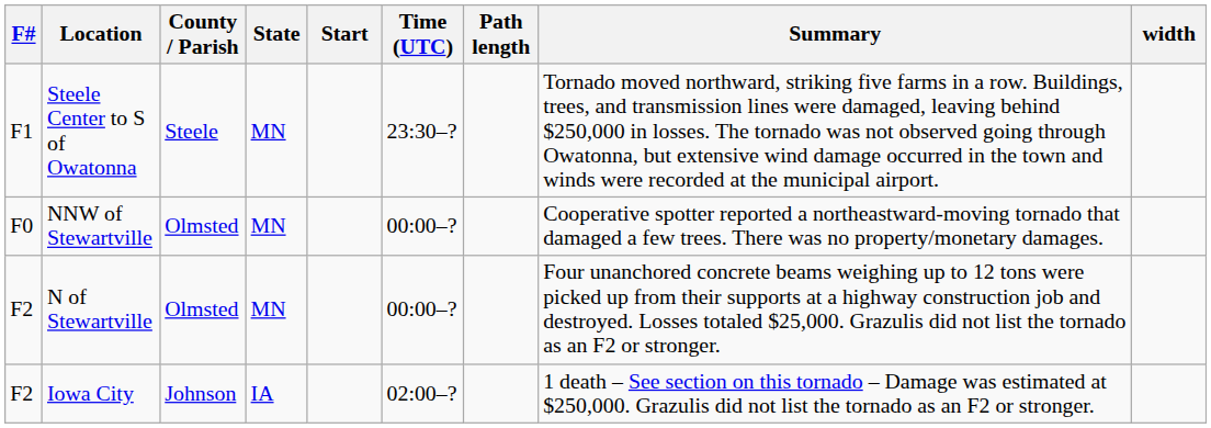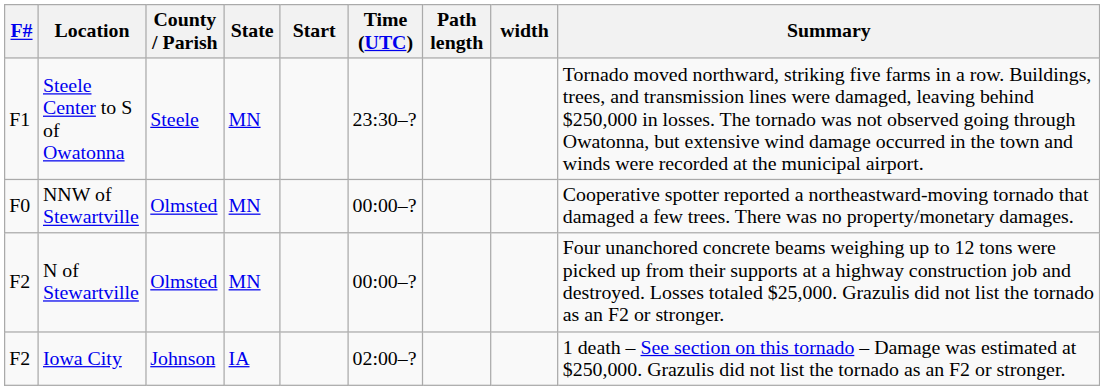columns swapped: width <-> Summary
